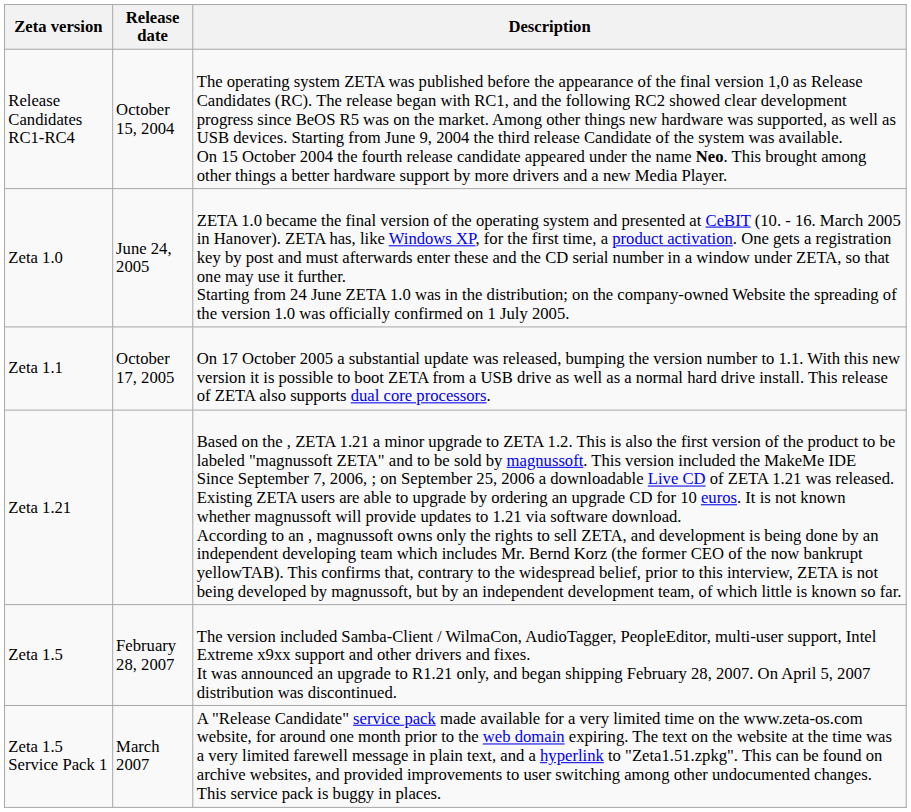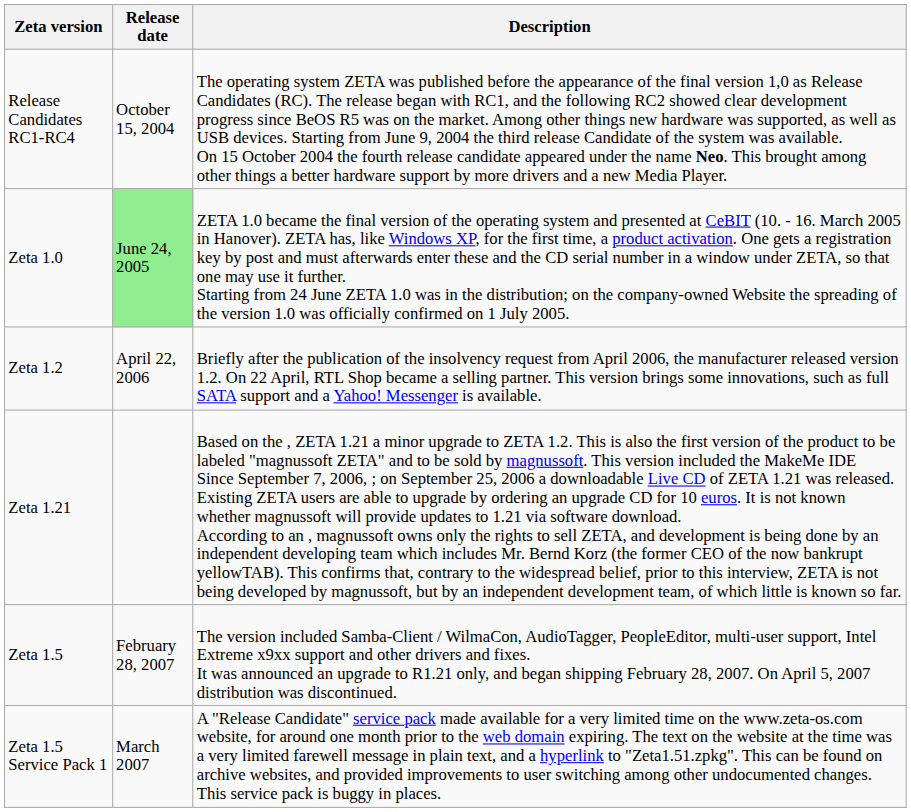Zeta 1.0 | Release date: no background -> lightgreen background
- row: Zeta 1.1 | October 17, 2005 | On 17 October 2005 a substantial update was released, bumping the version number to 1.1. With this new version it is possible to boot ZETA from a USB drive as well as a normal hard drive install. This release of ZETA also supports dual core processors.
+ row: Zeta 1.2 | April 22, 2006 | Briefly after the publication of the insolvency request from April 2006, the manufacturer released version 1.2. On 22 April, RTL Shop became a selling partner. This version brings some innovations, such as full SATA support and a Yahoo! Messenger is available.
